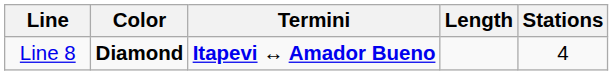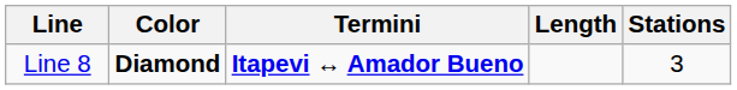Line 8 | Stations: 4 -> 3
